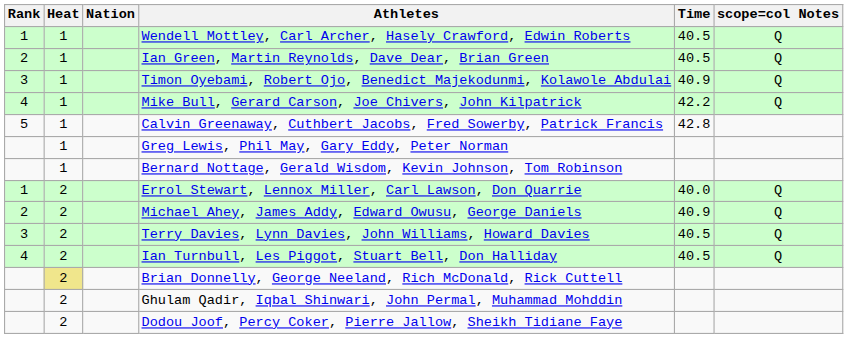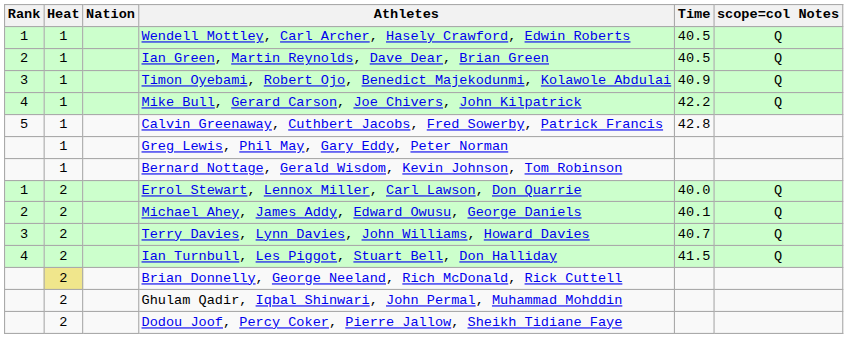Michael Ahey, James Addy, Edward Owusu, George Daniels | Time: 40.9 -> 40.1
Terry Davies, Lynn Davies, John Williams, Howard Davies | Time: 40.5 -> 40.7
Ian Turnbull, Les Piggot, Stuart Bell, Don Halliday | Time: 40.5 -> 41.5
